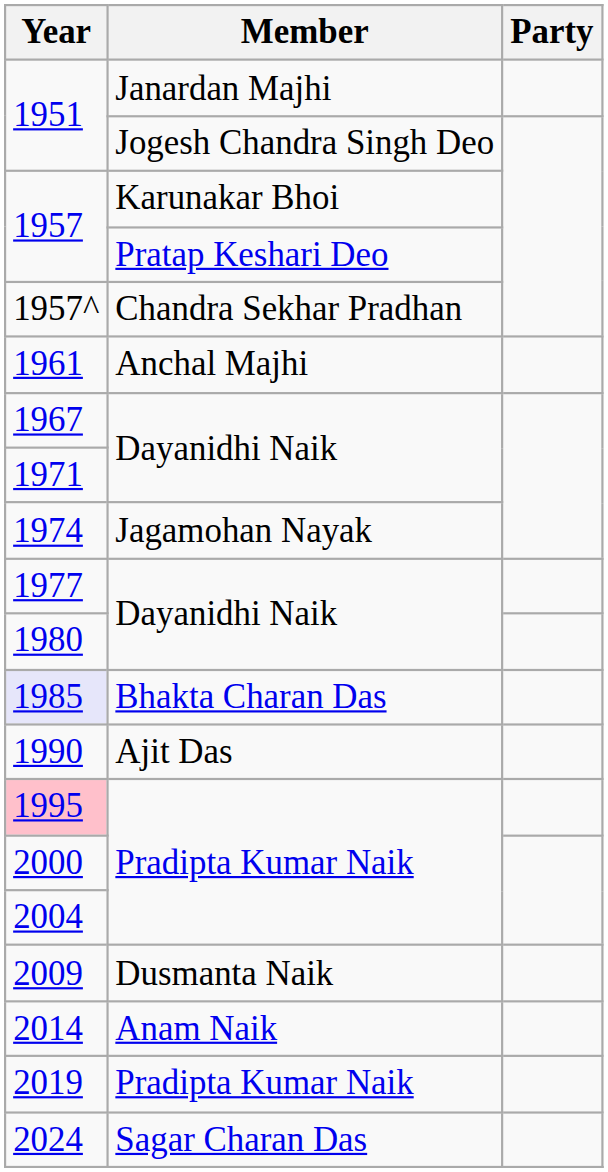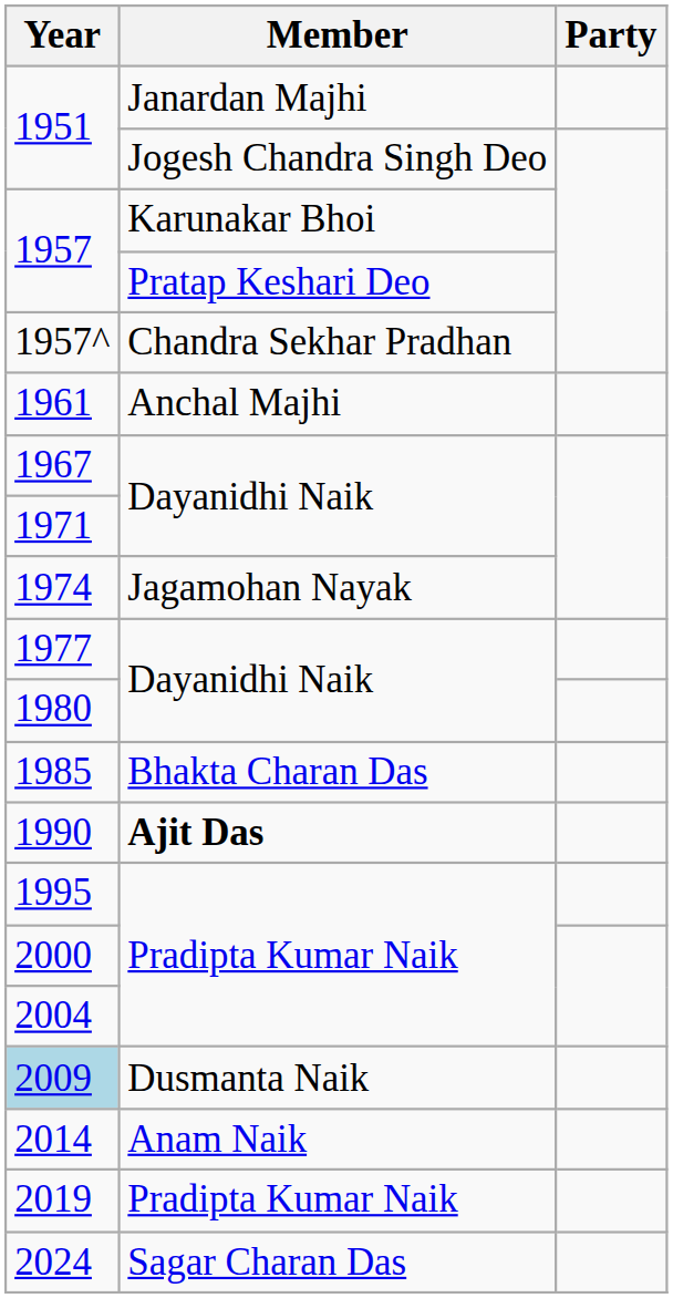1985 | Year: lavender background -> no background
1990 | Member: normal -> bold
1995 | Year: pink background -> no background
2009 | Year: no background -> lightblue background
